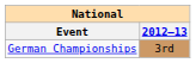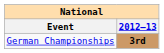German Championships | 2012–13: normal -> bold
